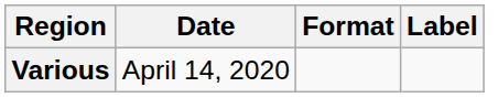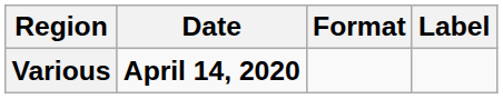Various | Date: normal -> bold
